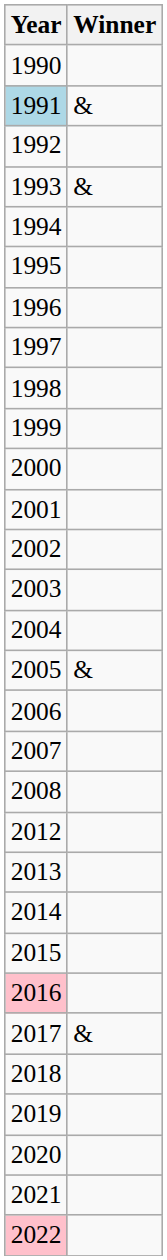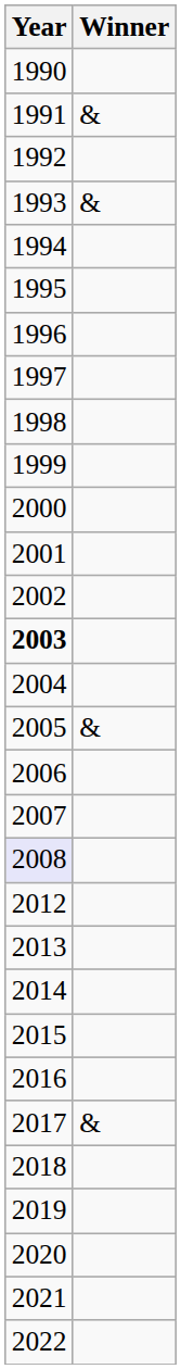1991 | Year: lightblue background -> no background
2003 | Year: normal -> bold
2008 | Year: no background -> lavender background
2016 | Year: pink background -> no background
2022 | Year: pink background -> no background
